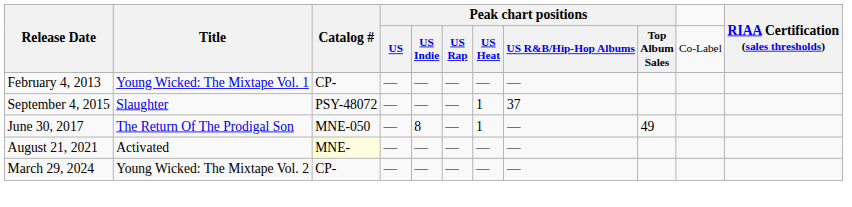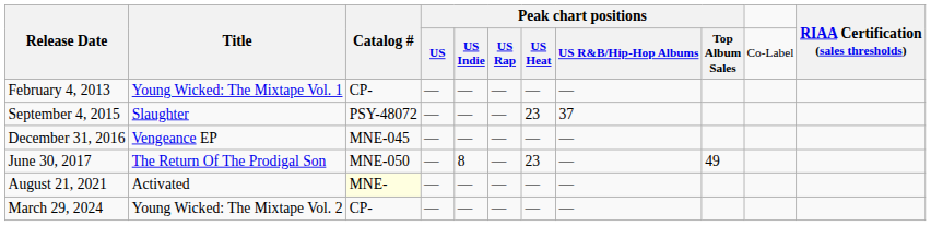September 4, 2015 | column 7: 1 -> 23
+ row: December 31, 2016 | Vengeance EP | MNE-045 | — | — | — | — | —
June 30, 2017 | column 7: 1 -> 23
